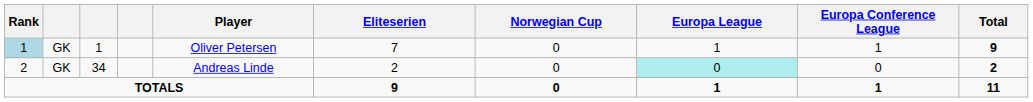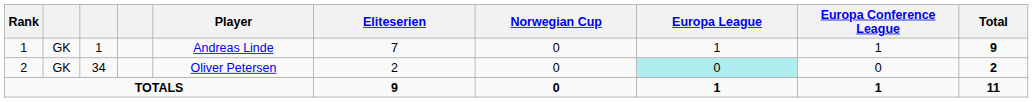row 2 | Rank: lightblue background -> no background
row 2 | Player: Oliver Petersen -> Andreas Linde
row 3 | Player: Andreas Linde -> Oliver Petersen
